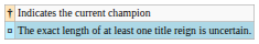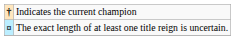¤ | column 2: lightblue background -> no background
